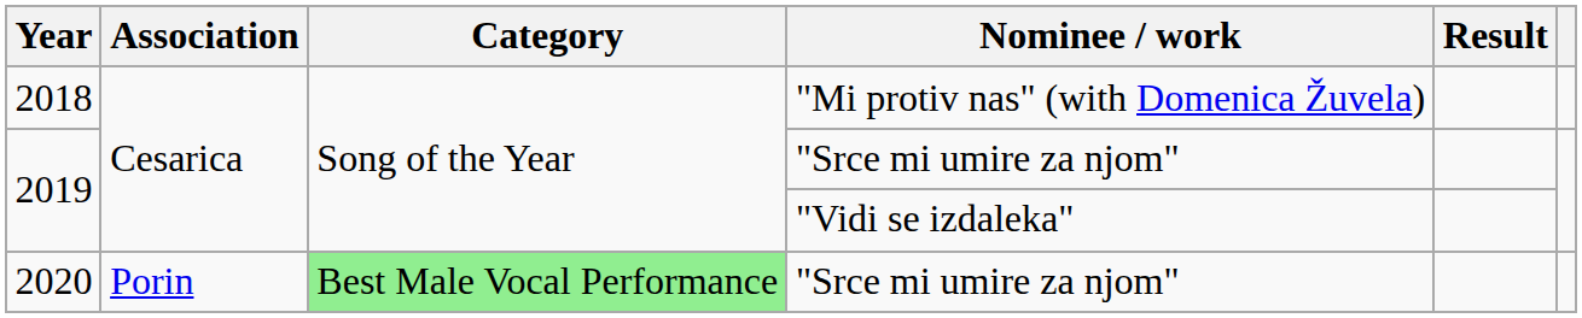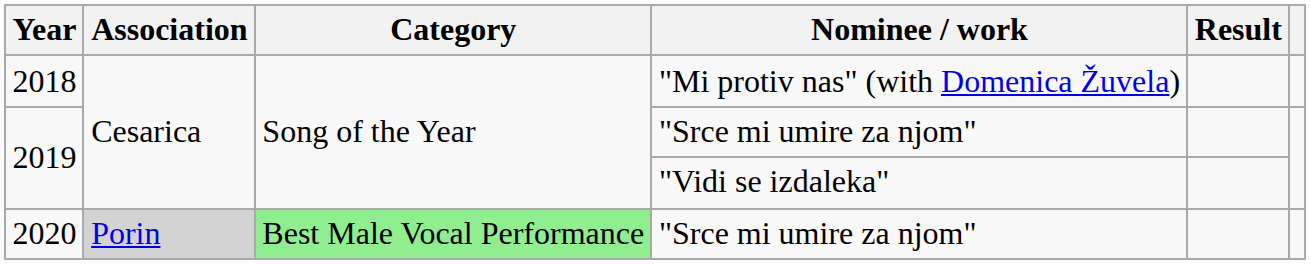2020 | Association: no background -> lightgrey background
